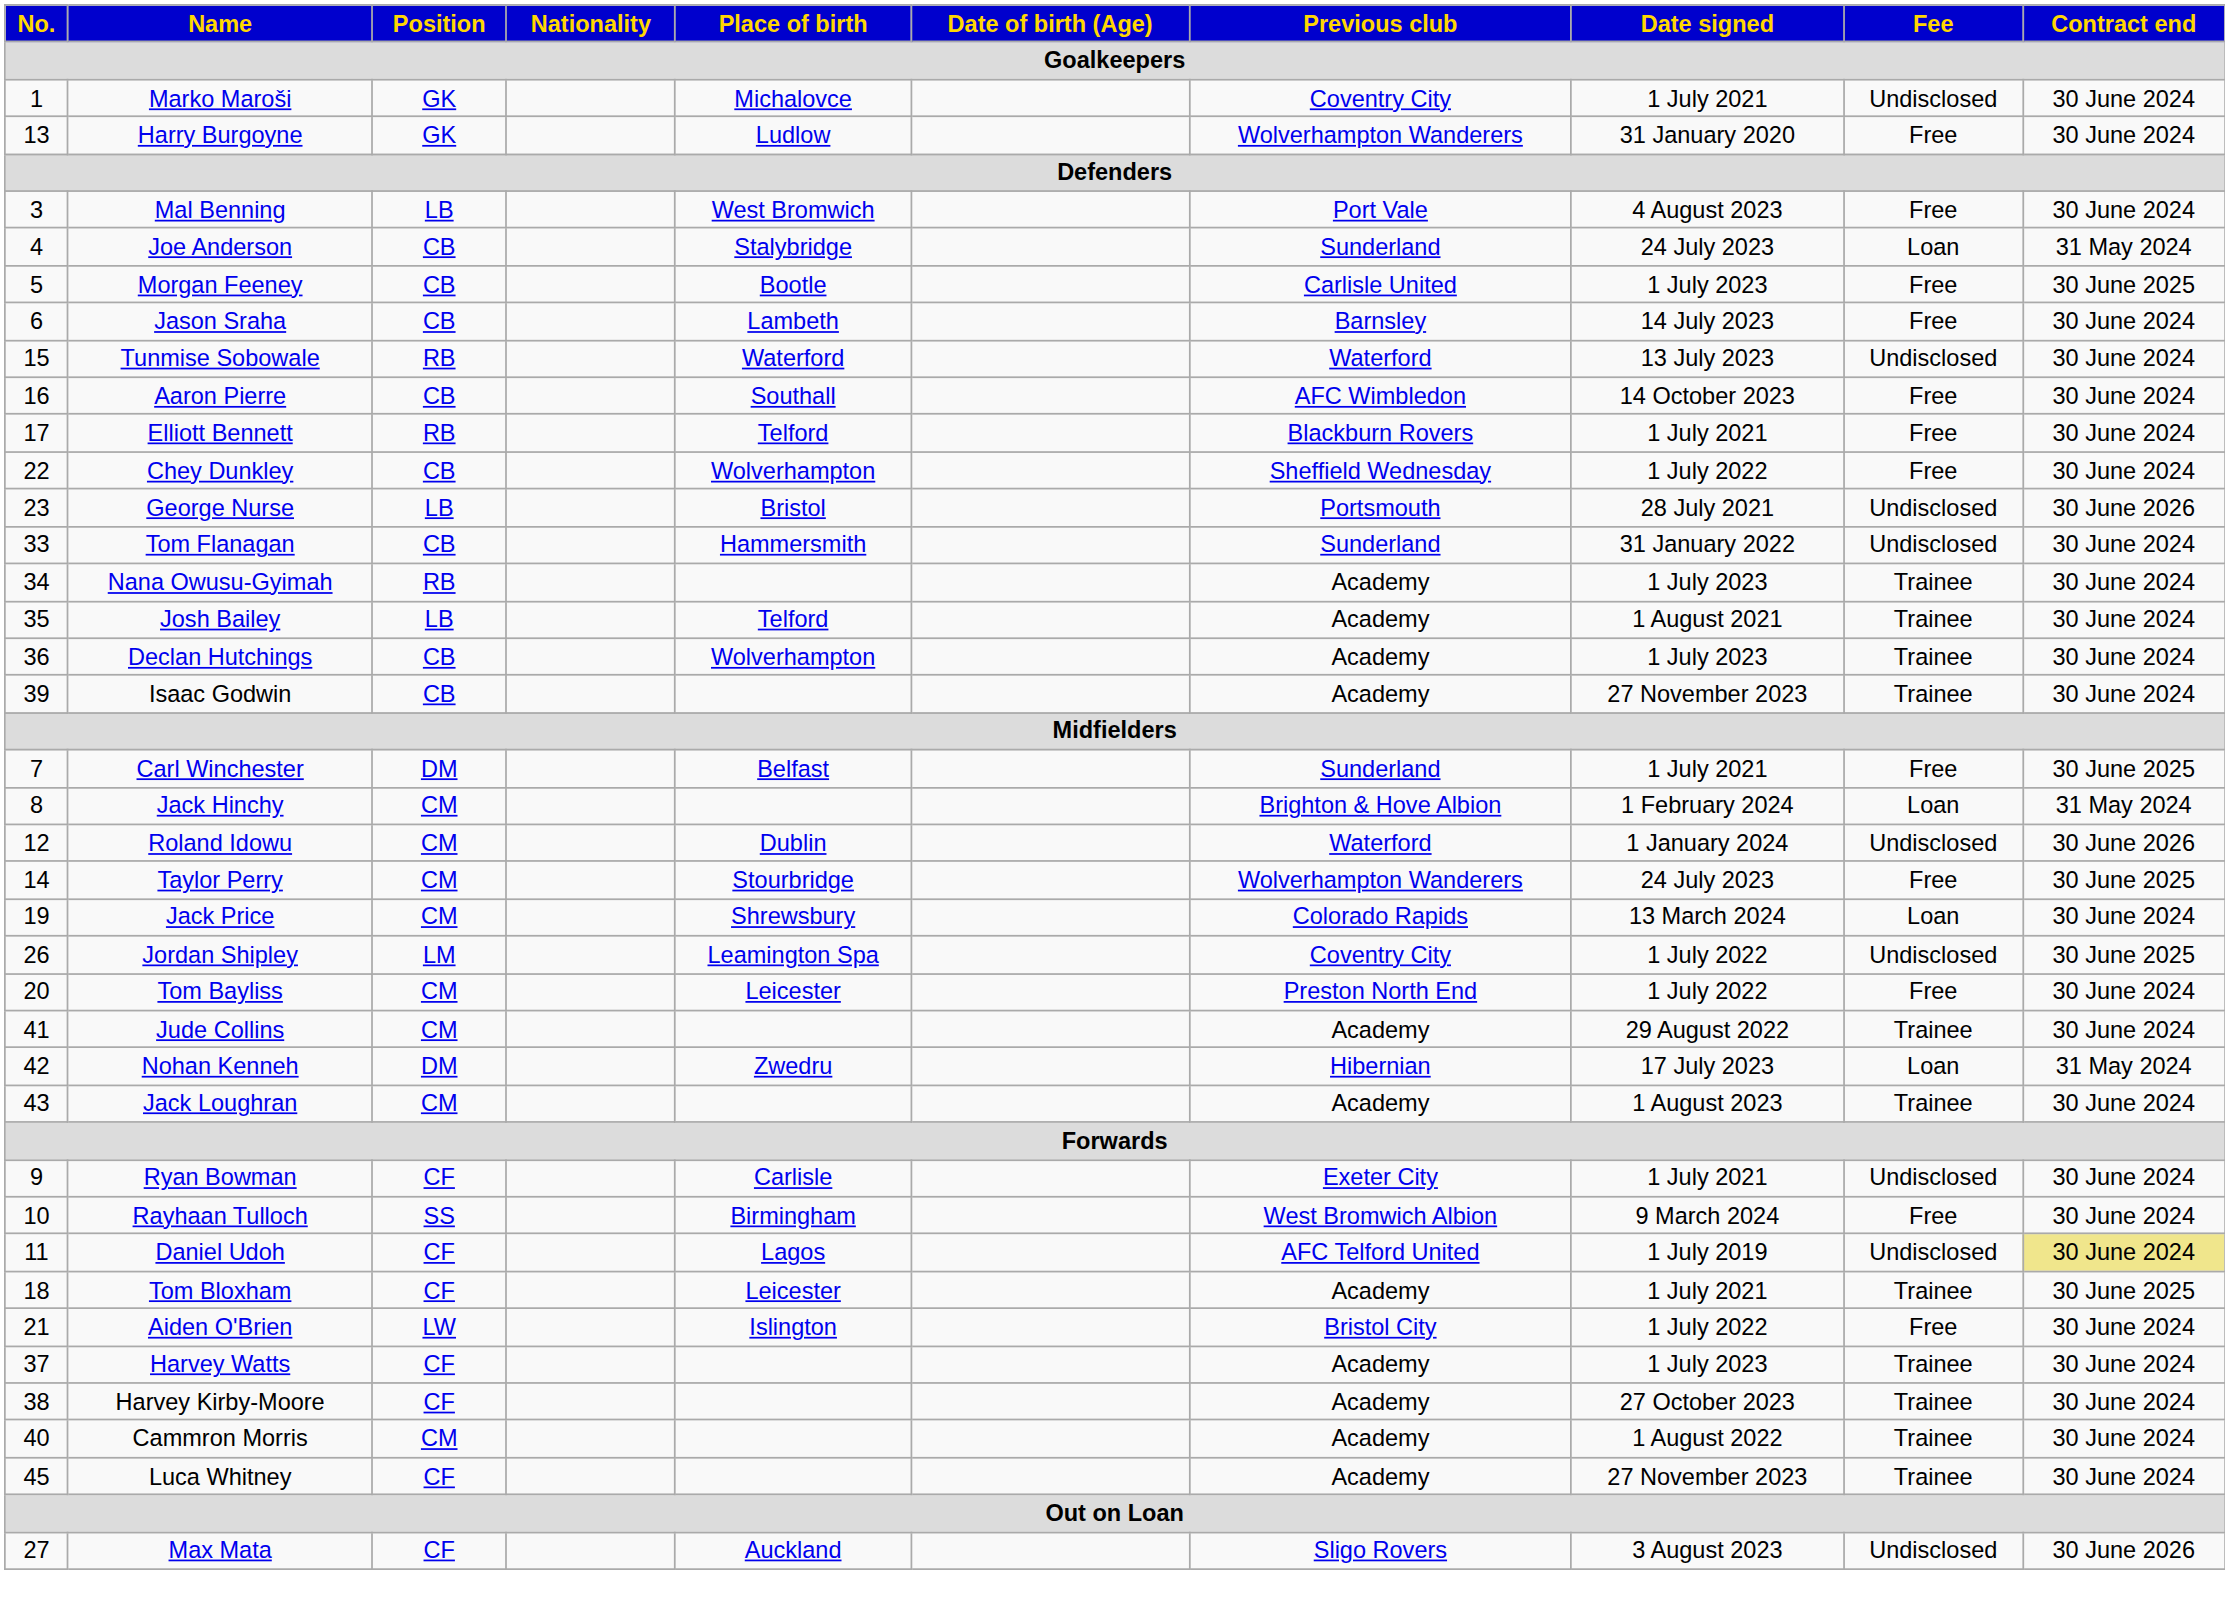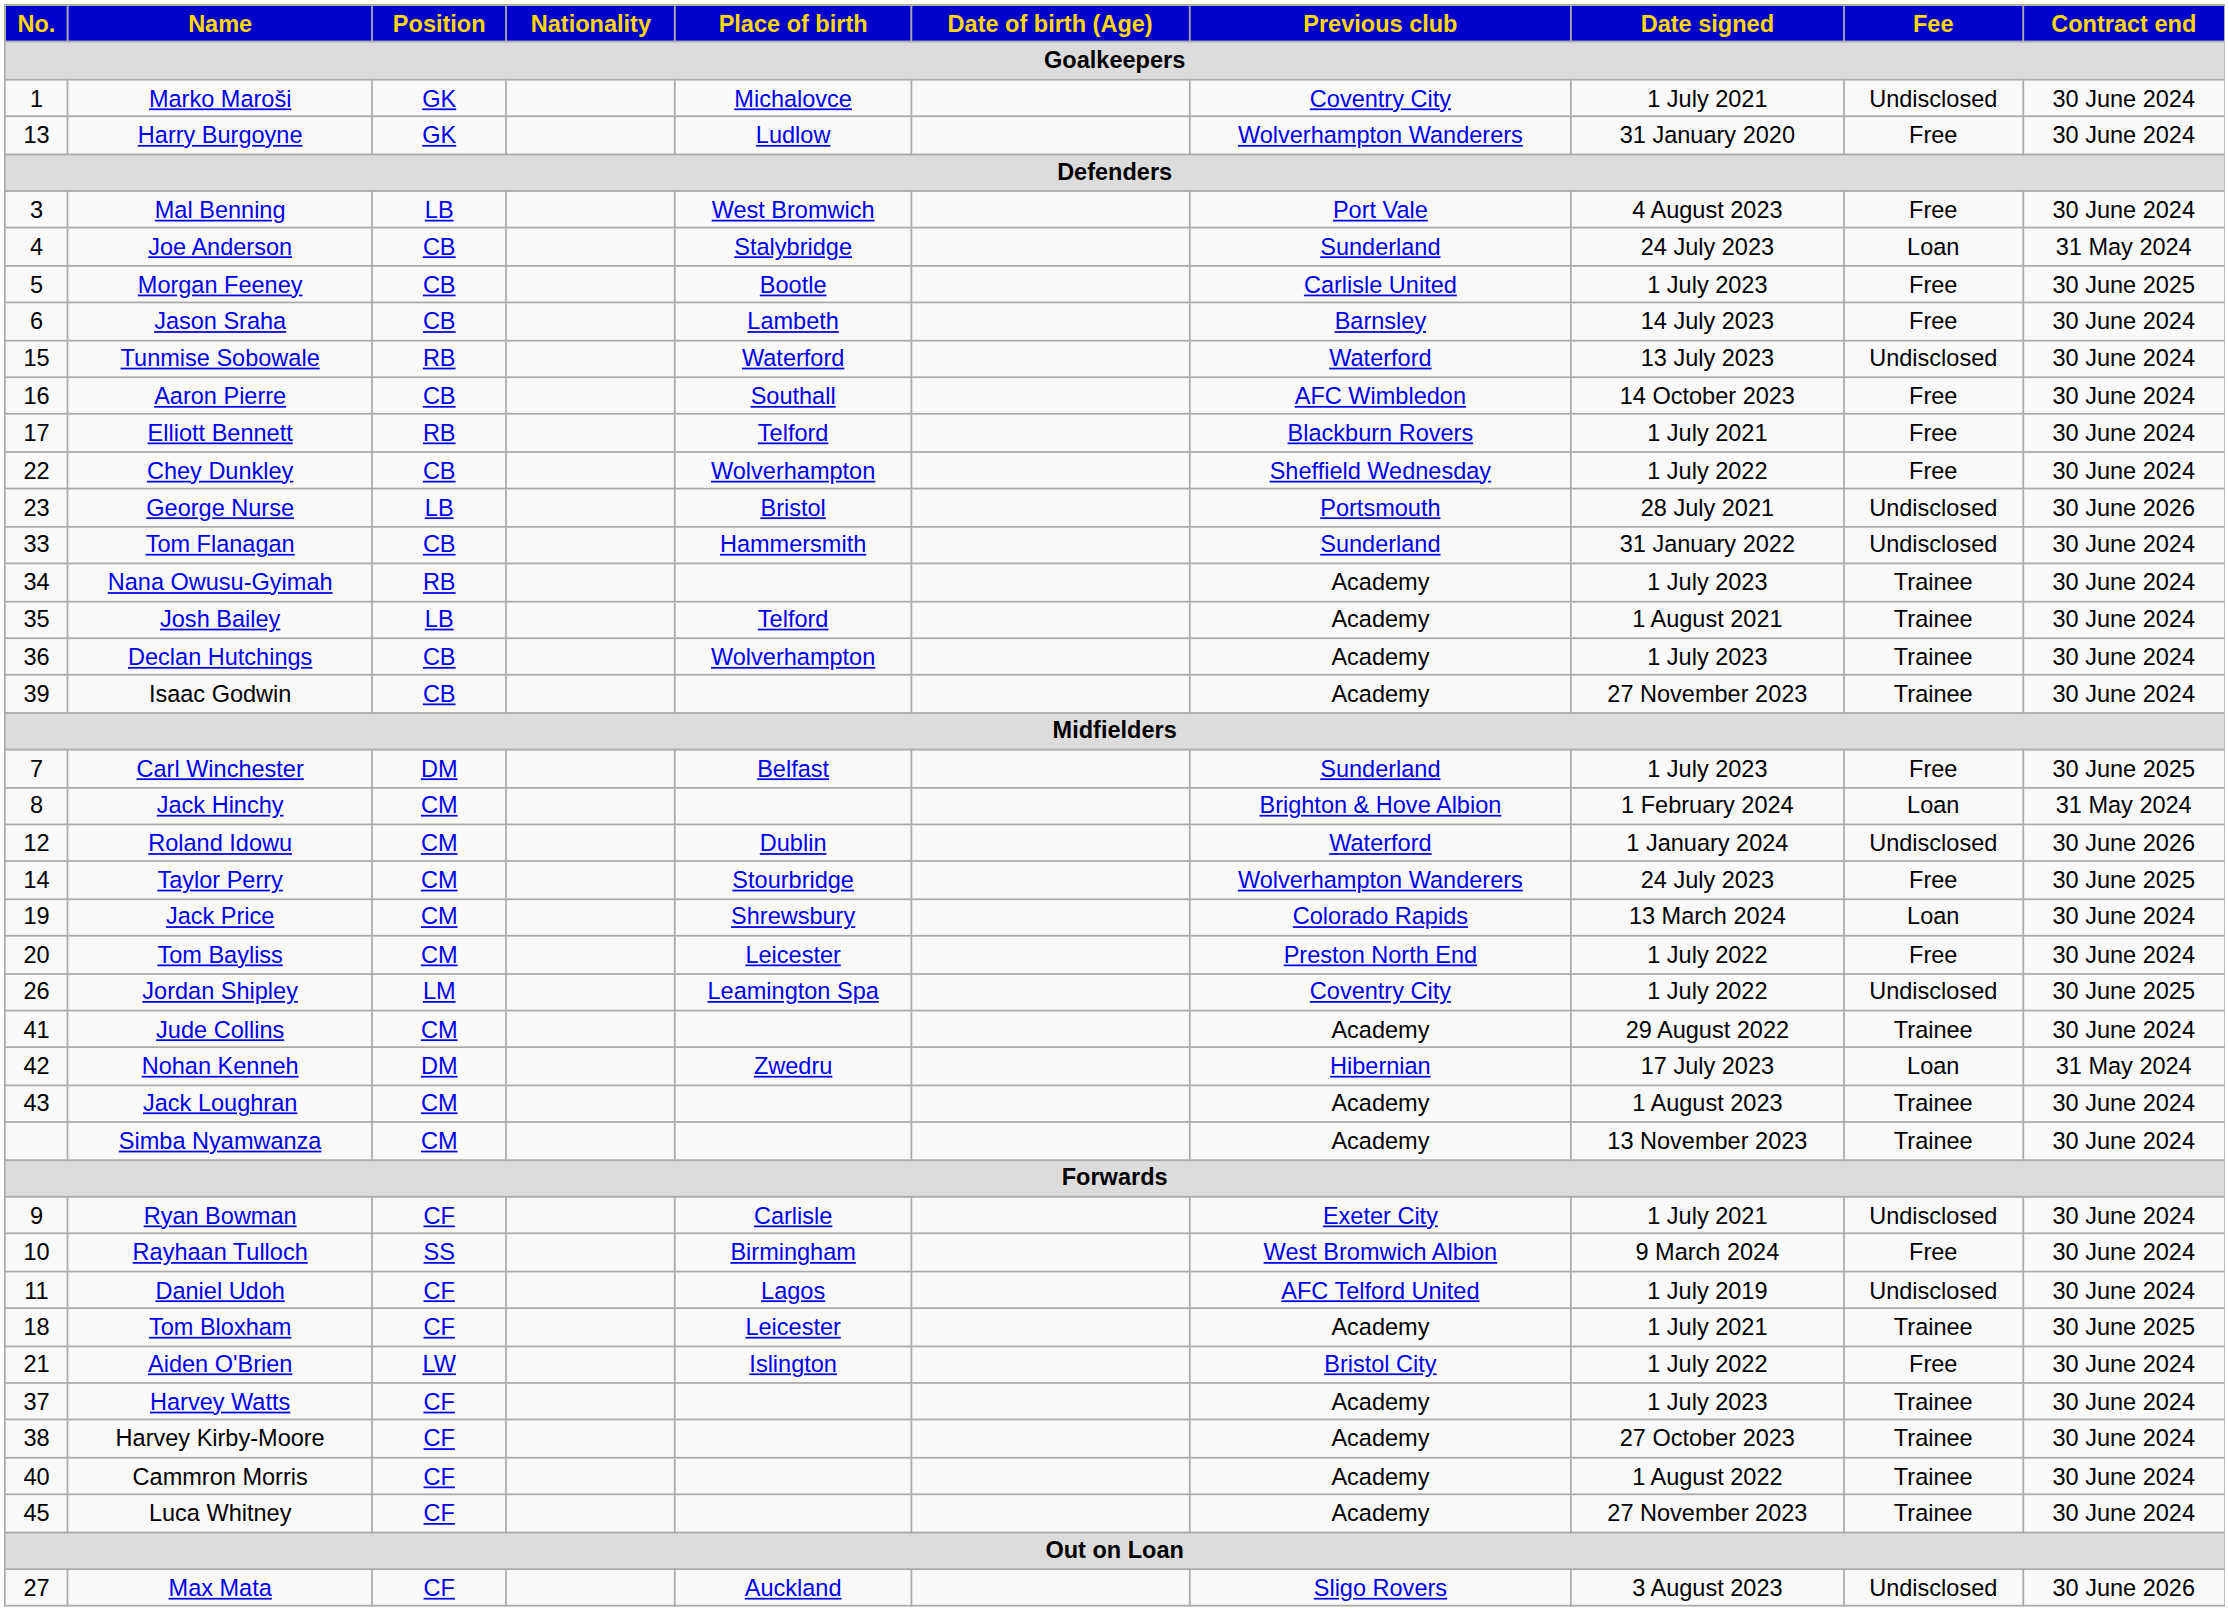Carl Winchester | Date signed: 1 July 2021 -> 1 July 2023
rows swapped: Tom Bayliss <-> Jordan Shipley
+ row: Simba Nyamwanza | CM | Academy | 13 November 2023 | Trainee | 30 June 2024
Daniel Udoh | Contract end: khaki background -> no background
Cammron Morris | Position: CM -> CF
